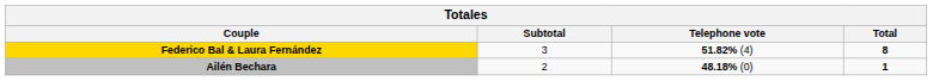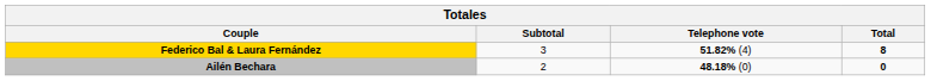Ailén Bechara | Total: 1 -> 0
